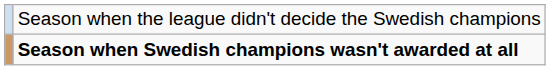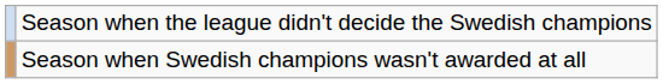row 2 | column 2: bold -> normal
